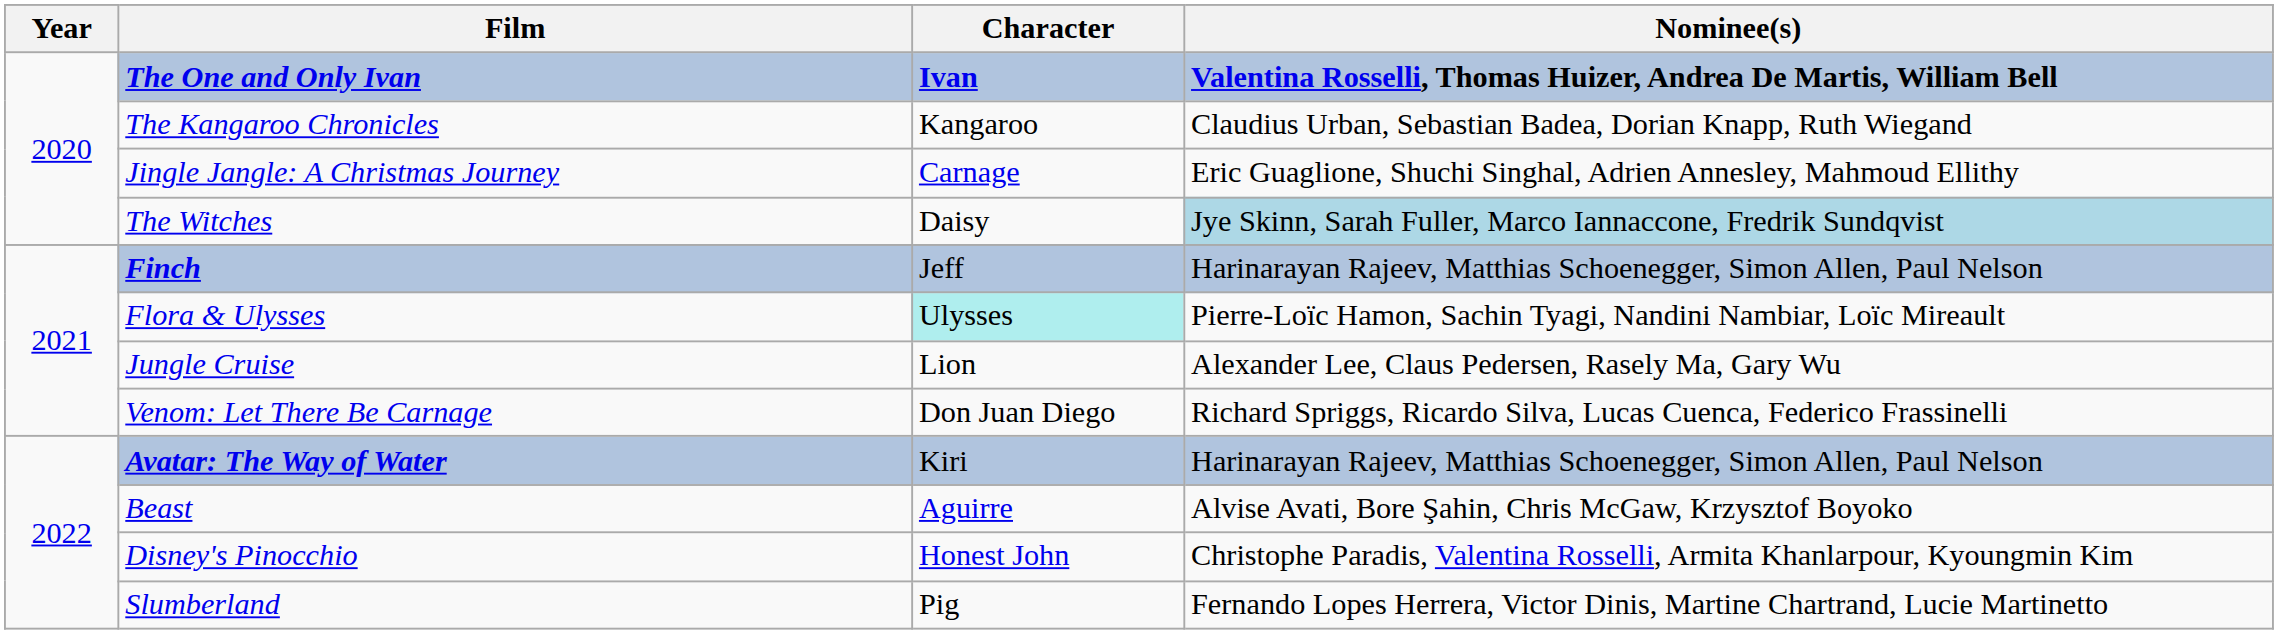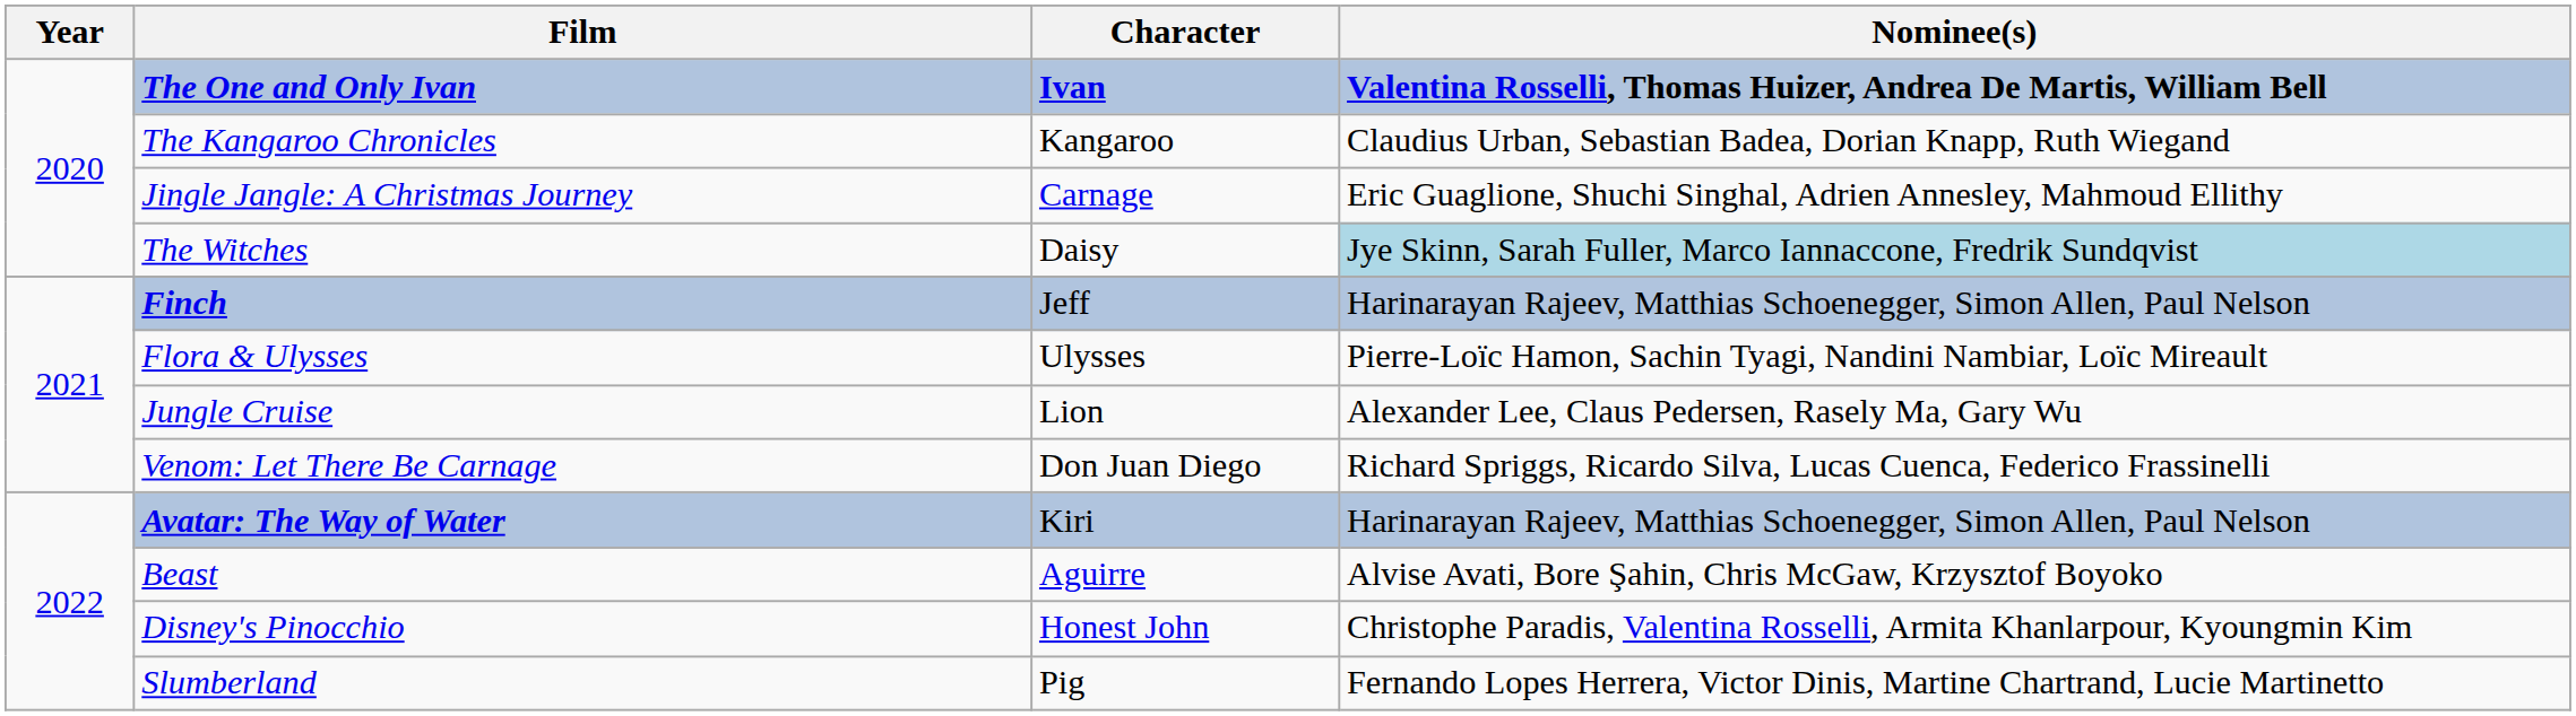Flora & Ulysses | Character: paleturquoise background -> no background
